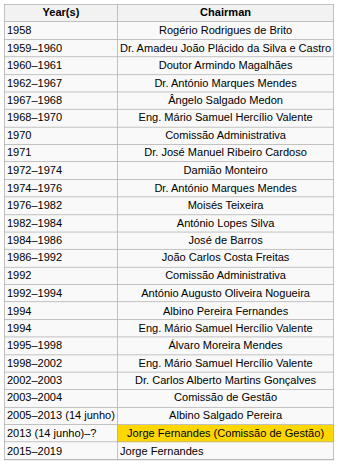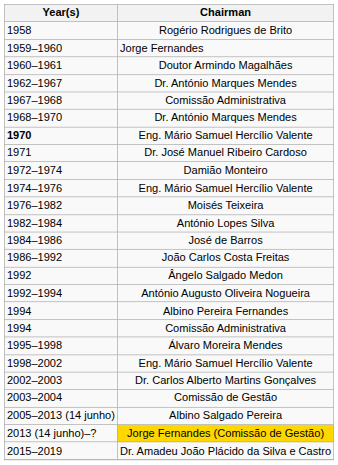row 3 | Chairman: Dr. Amadeu João Plácido da Silva e Castro -> Jorge Fernandes
row 6 | Chairman: Ângelo Salgado Medon -> Comissão Administrativa
row 7 | Chairman: Eng. Mário Samuel Hercílio Valente -> Dr. António Marques Mendes
row 8 | Year(s): normal -> bold
row 8 | Chairman: Comissão Administrativa -> Eng. Mário Samuel Hercílio Valente
row 11 | Chairman: Dr. António Marques Mendes -> Eng. Mário Samuel Hercílio Valente
row 16 | Chairman: Comissão Administrativa -> Ângelo Salgado Medon
row 19 | Chairman: Eng. Mário Samuel Hercílio Valente -> Comissão Administrativa
row 26 | Chairman: Jorge Fernandes -> Dr. Amadeu João Plácido da Silva e Castro
